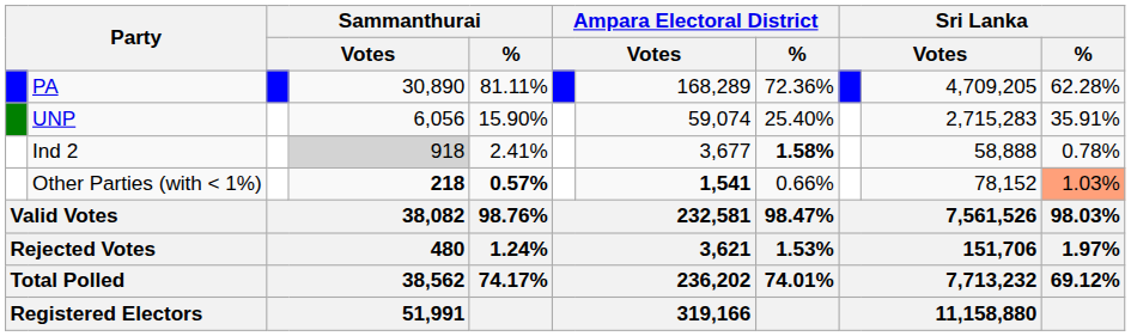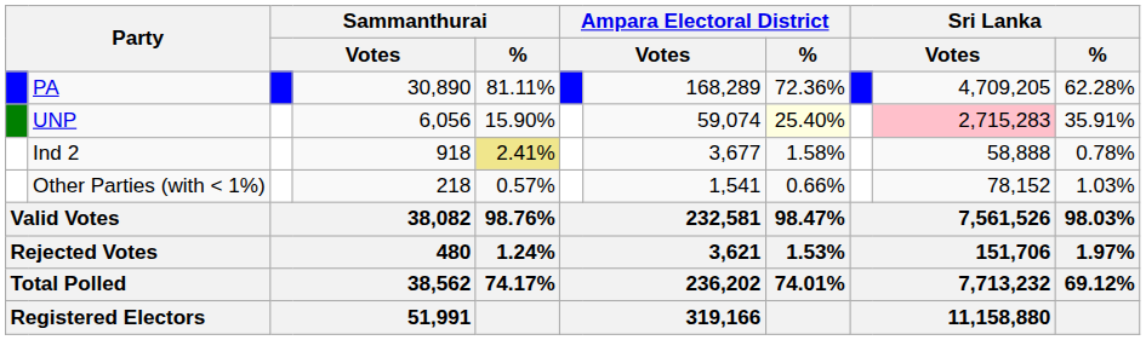UNP | Ampara Electoral District / %: no background -> lightyellow background
UNP | column 10: no background -> pink background
Ind 2 | column 4: lightgrey background -> no background
Ind 2 | Sammanthurai / %: no background -> khaki background
Ind 2 | Ampara Electoral District / %: bold -> normal
Other Parties (with < 1%) | column 4: bold -> normal
Other Parties (with < 1%) | Sammanthurai / %: bold -> normal
Other Parties (with < 1%) | column 7: bold -> normal
Other Parties (with < 1%) | Sri Lanka / %: lightsalmon background -> no background
